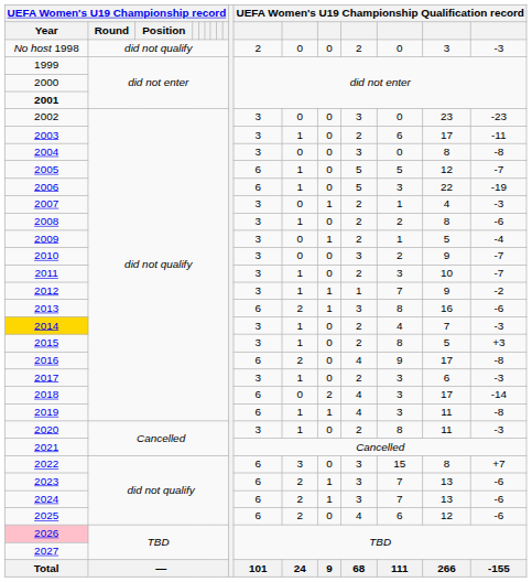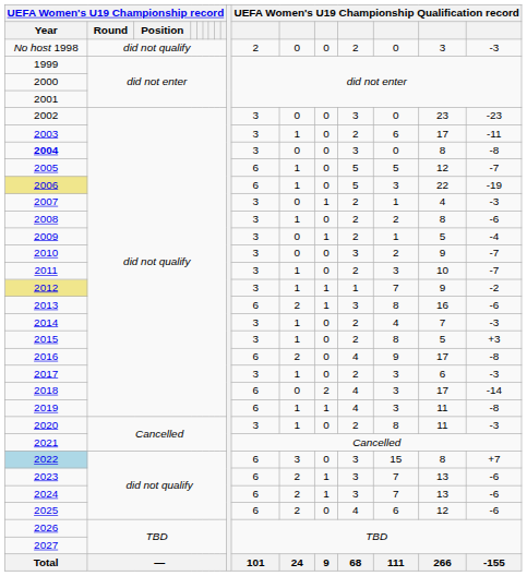2001 | UEFA Women's U19 Championship record / Year: bold -> normal
2004 | UEFA Women's U19 Championship record / Year: normal -> bold
2006 | UEFA Women's U19 Championship record / Year: no background -> khaki background
2012 | UEFA Women's U19 Championship record / Year: no background -> khaki background
2014 | UEFA Women's U19 Championship record / Year: gold background -> no background
2022 | UEFA Women's U19 Championship record / Year: no background -> lightblue background
2026 | UEFA Women's U19 Championship record / Year: pink background -> no background
